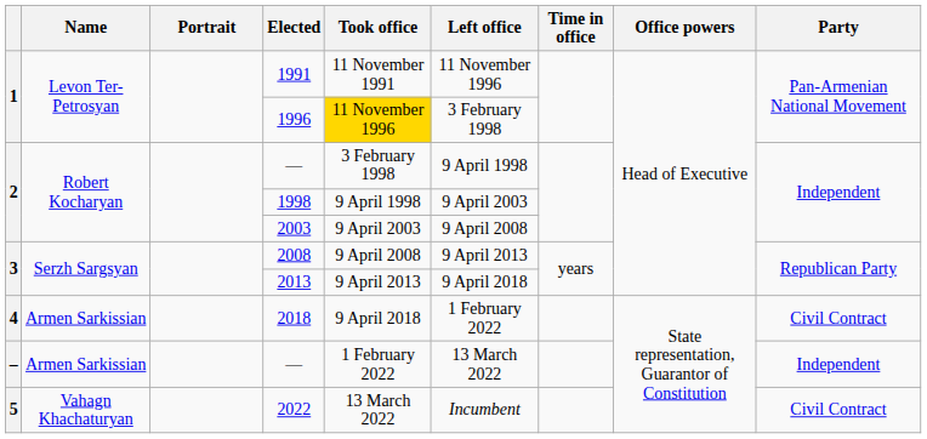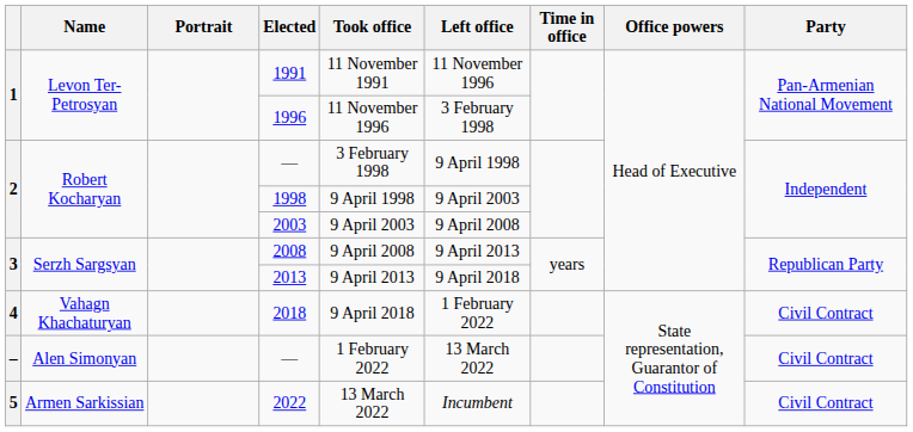1996 | Took office: gold background -> no background
2018 | Name: Armen Sarkissian -> Vahagn Khachaturyan
– / — | Name: Armen Sarkissian -> Alen Simonyan
– / — | Party: Independent -> Civil Contract
2022 | Name: Vahagn Khachaturyan -> Armen Sarkissian
